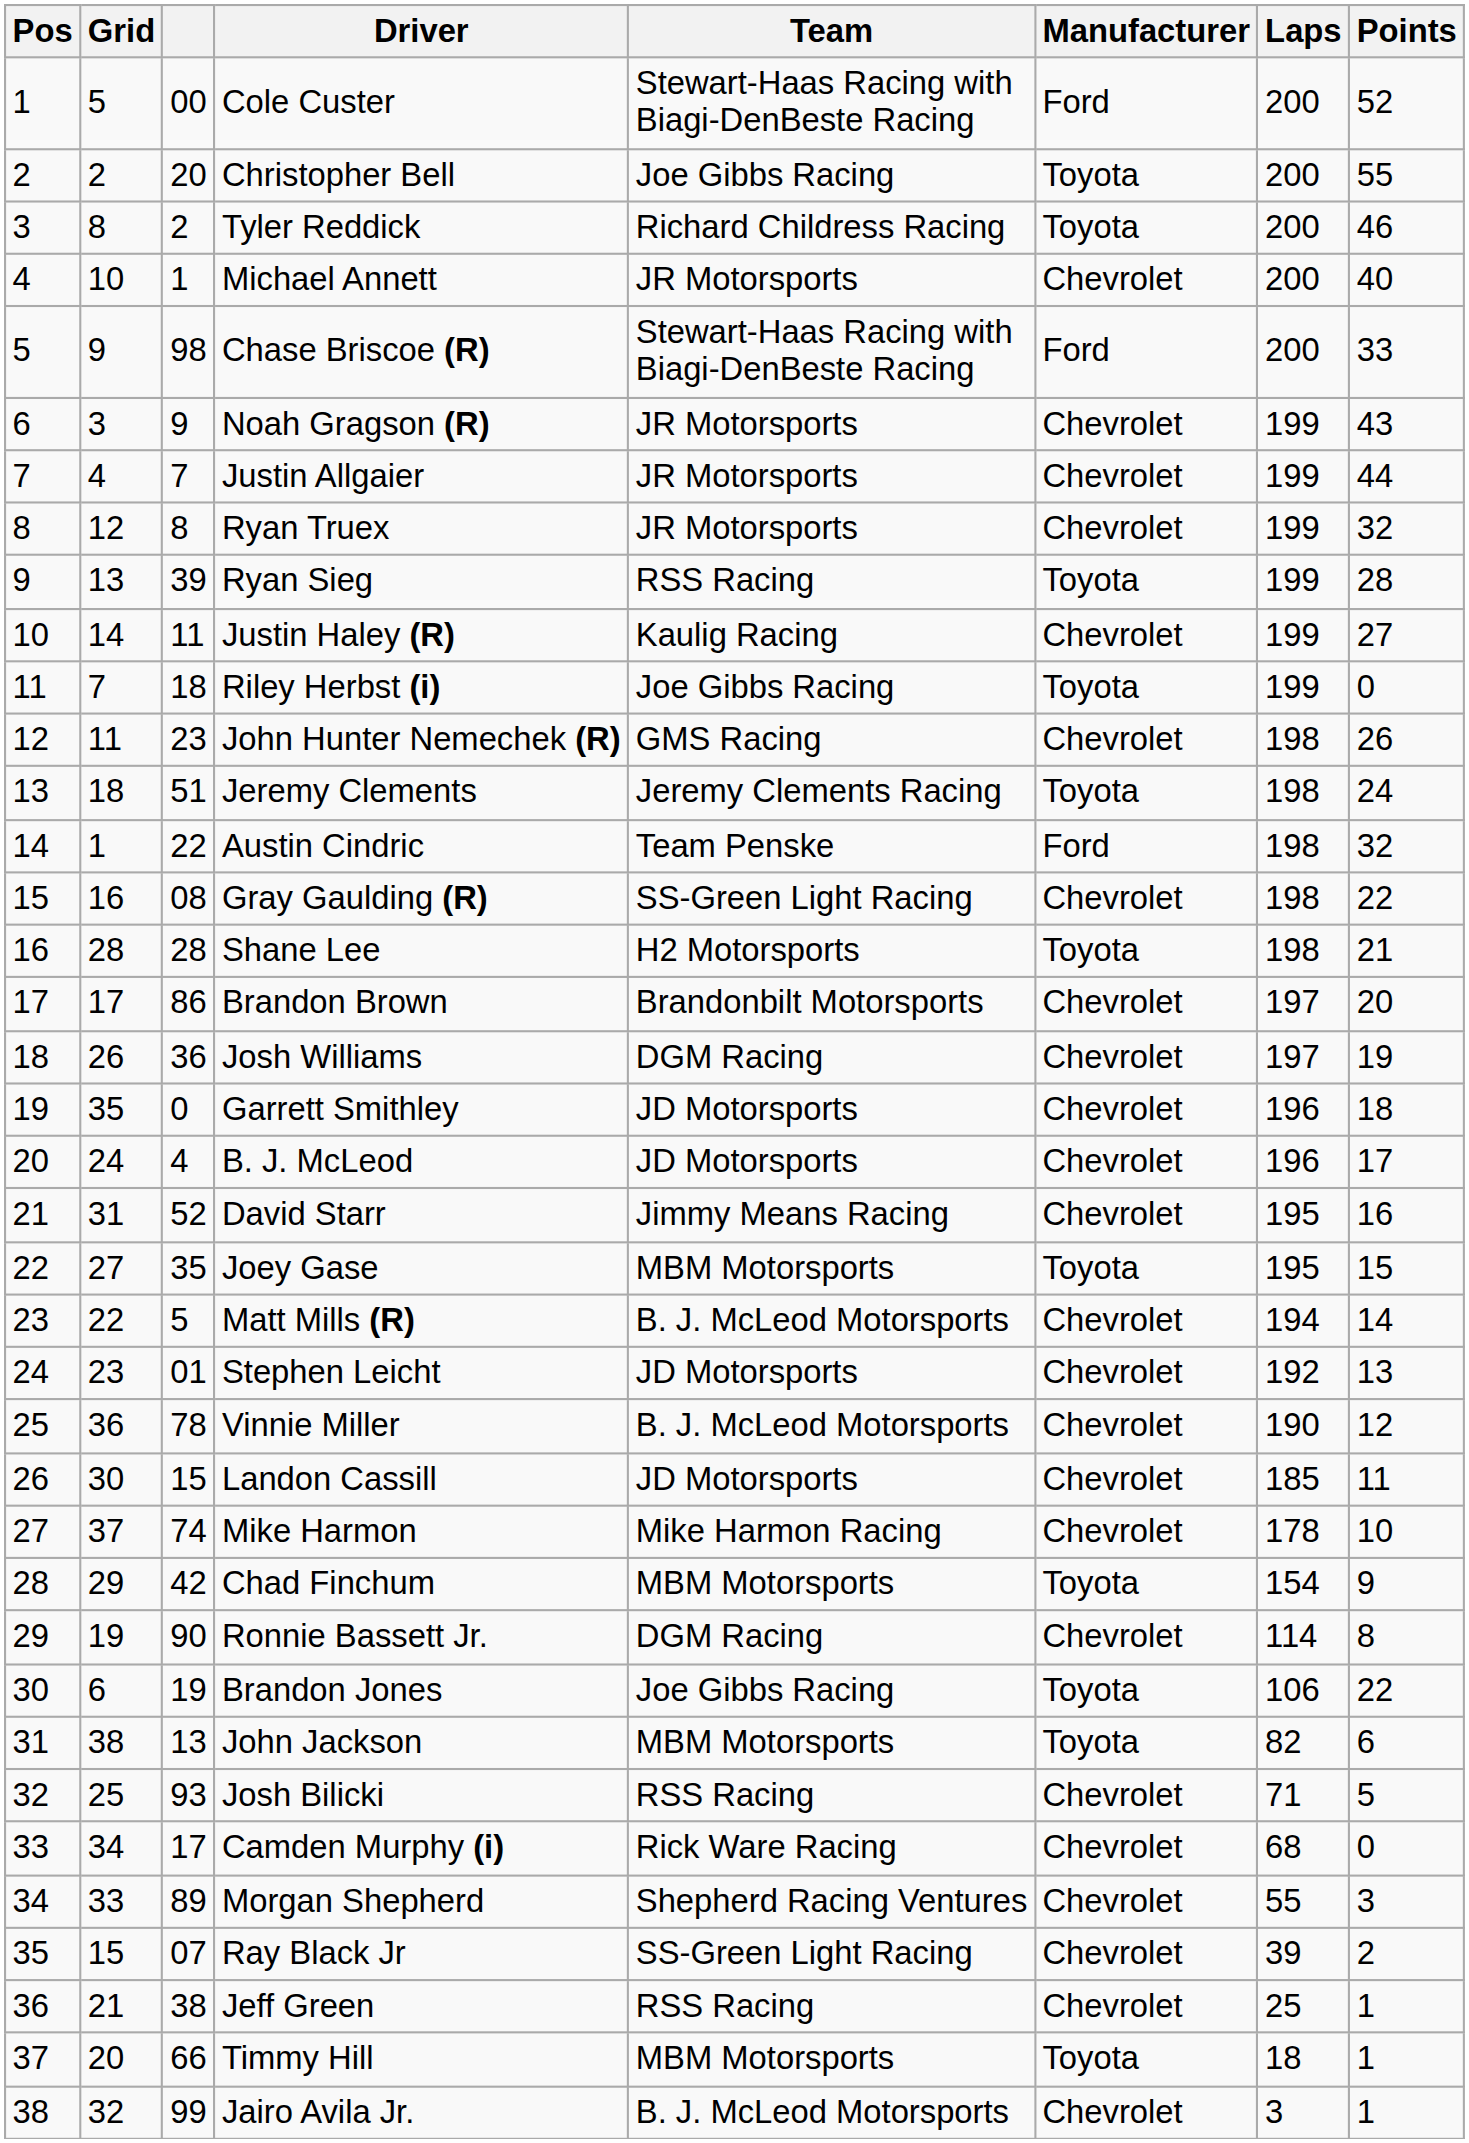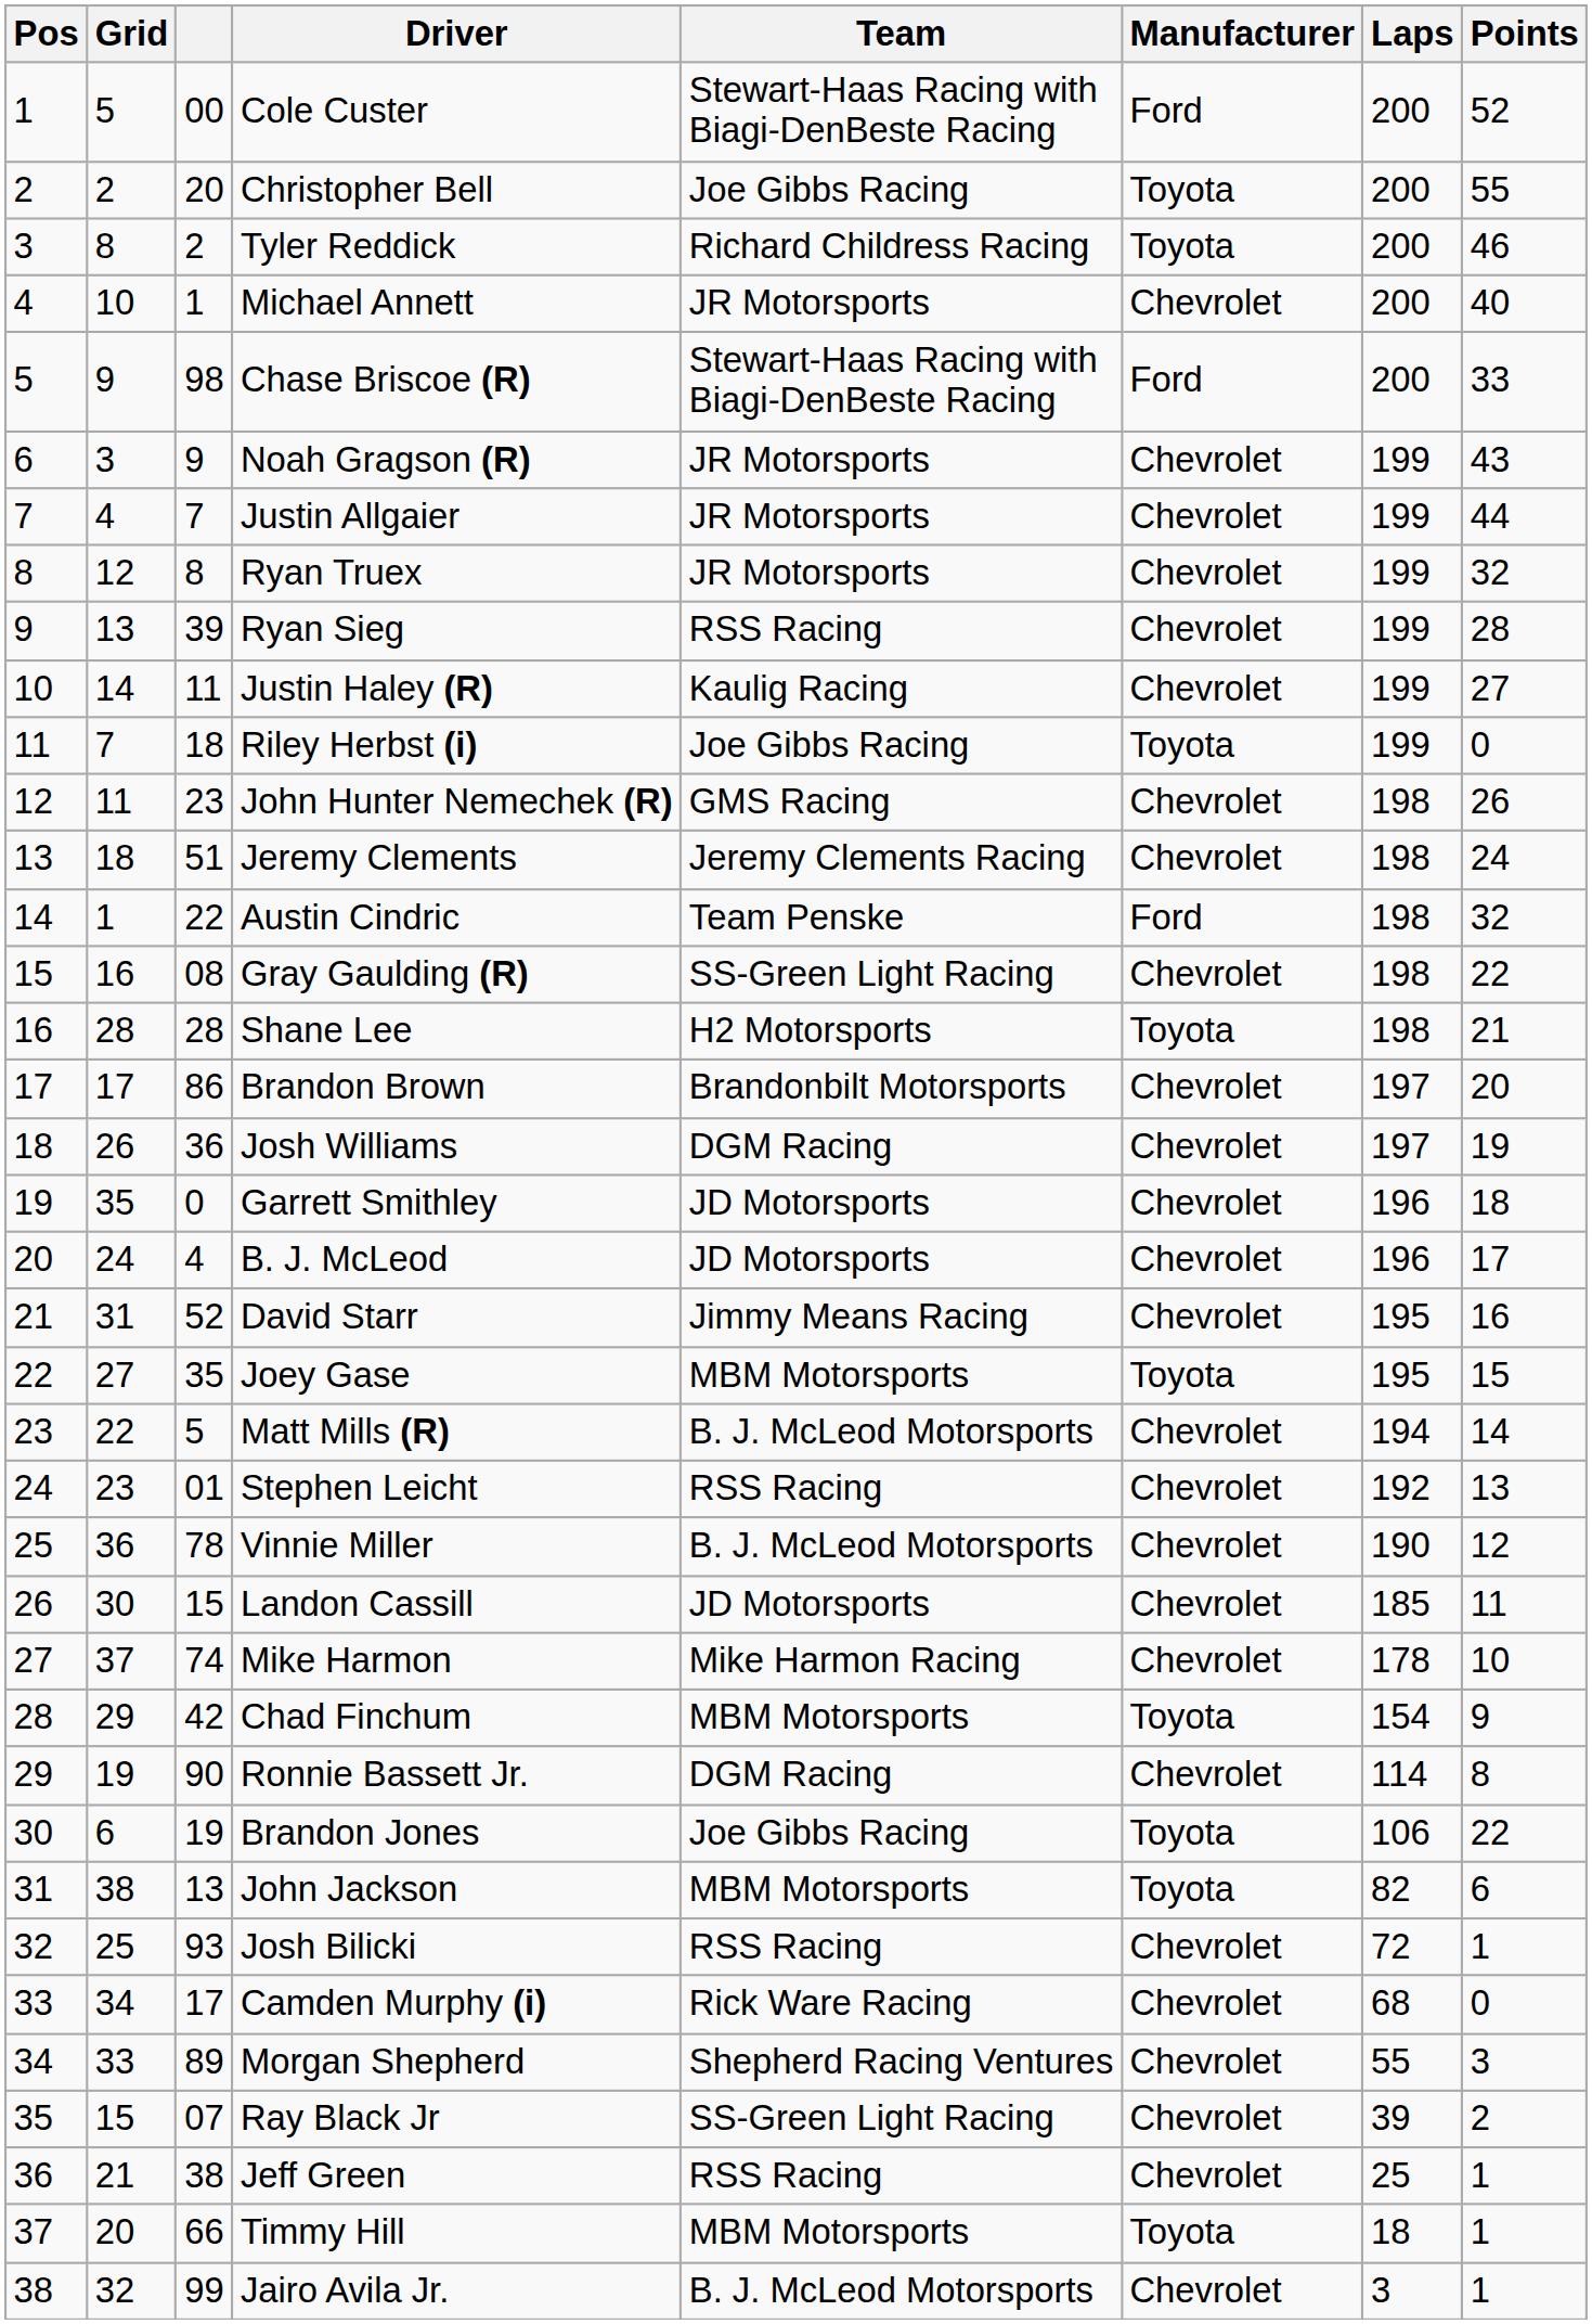Ryan Sieg | Manufacturer: Toyota -> Chevrolet
Jeremy Clements | Manufacturer: Toyota -> Chevrolet
Stephen Leicht | Team: JD Motorsports -> RSS Racing
Josh Bilicki | Laps: 71 -> 72
Josh Bilicki | Points: 5 -> 1
